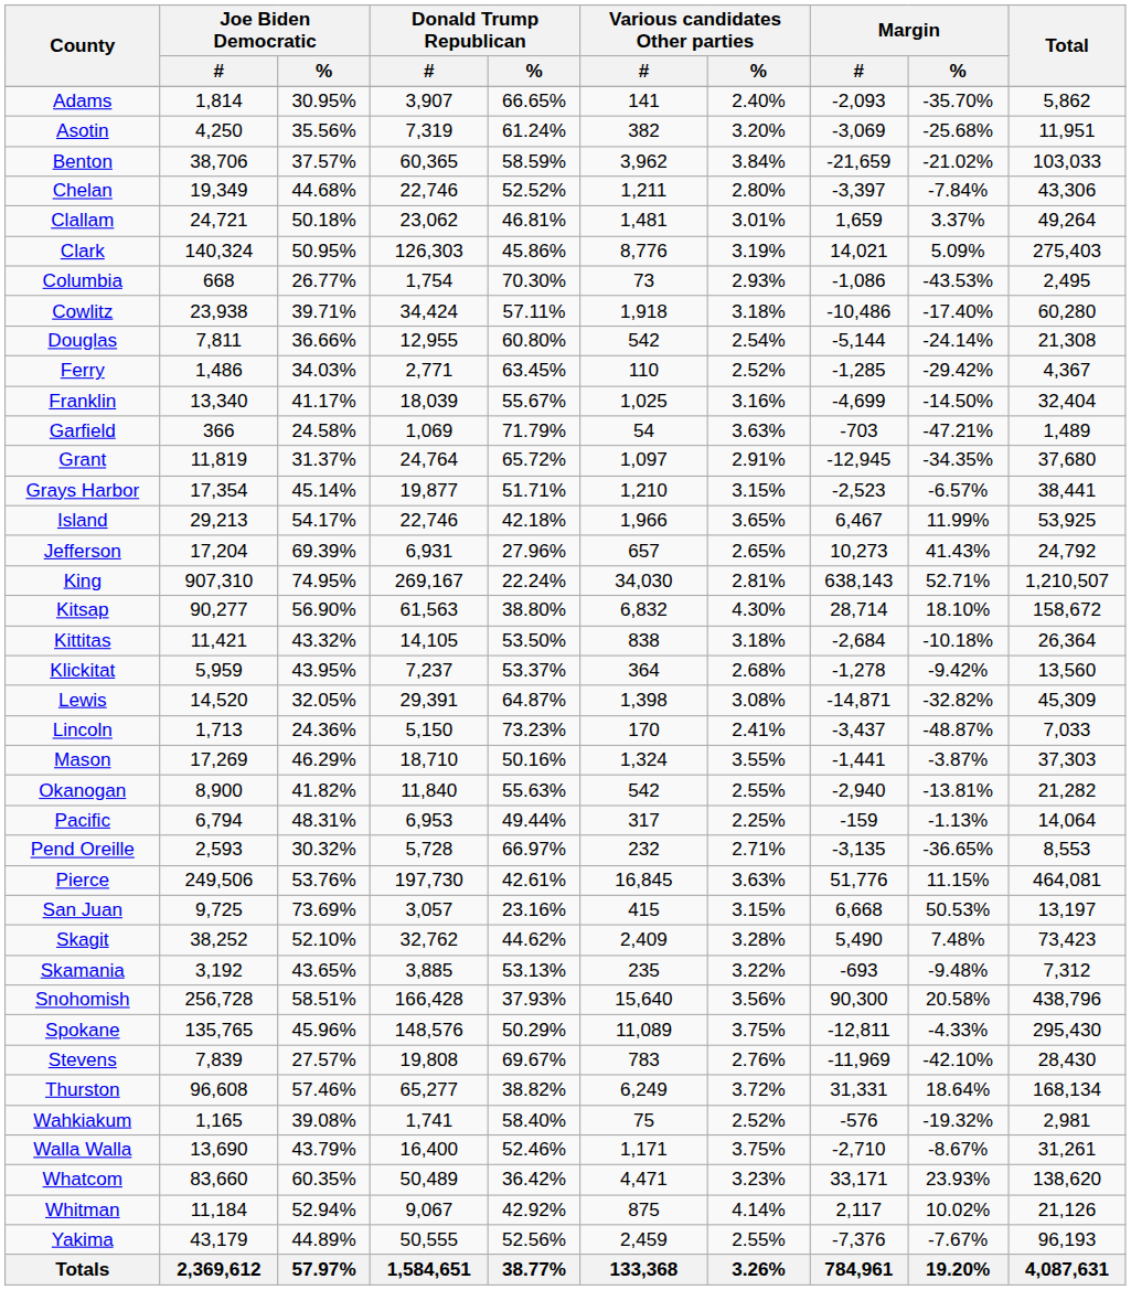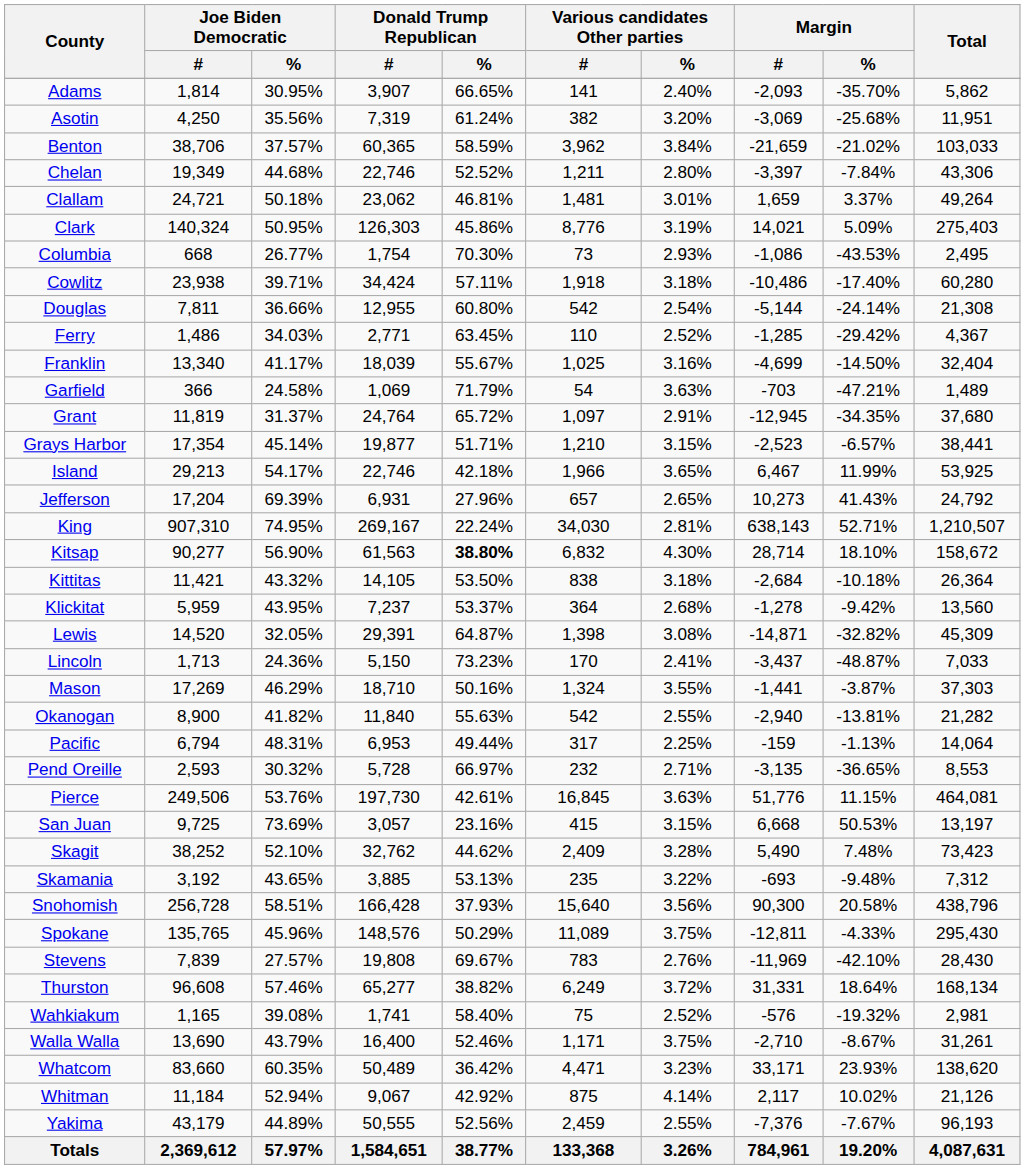Kitsap | Donald Trump Republican / %: normal -> bold
